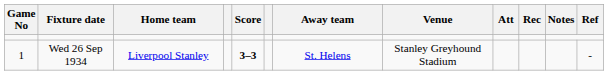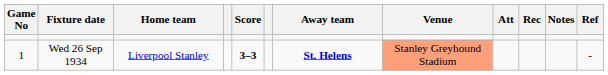Wed 26 Sep 1934 | Away team: normal -> bold
Wed 26 Sep 1934 | Venue: no background -> lightsalmon background
